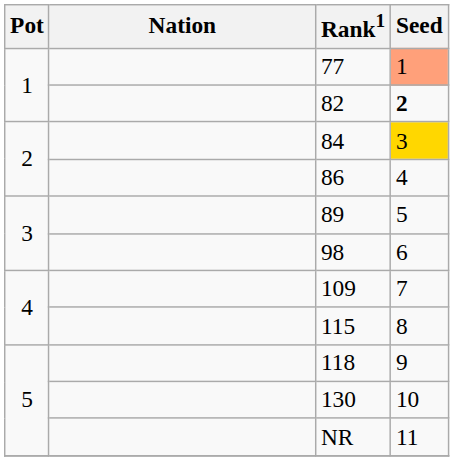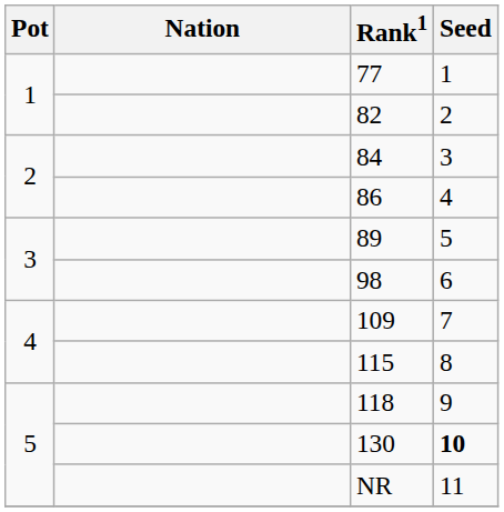77 | Seed: lightsalmon background -> no background
82 | Seed: bold -> normal
84 | Seed: gold background -> no background
130 | Seed: normal -> bold
